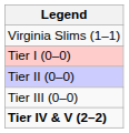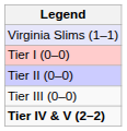row 2 | column 1: no background -> lavender background
